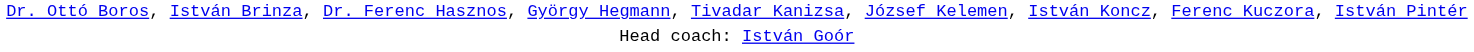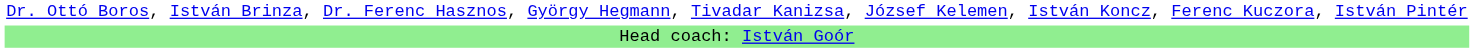row 2 | column 1: no background -> lightgreen background
